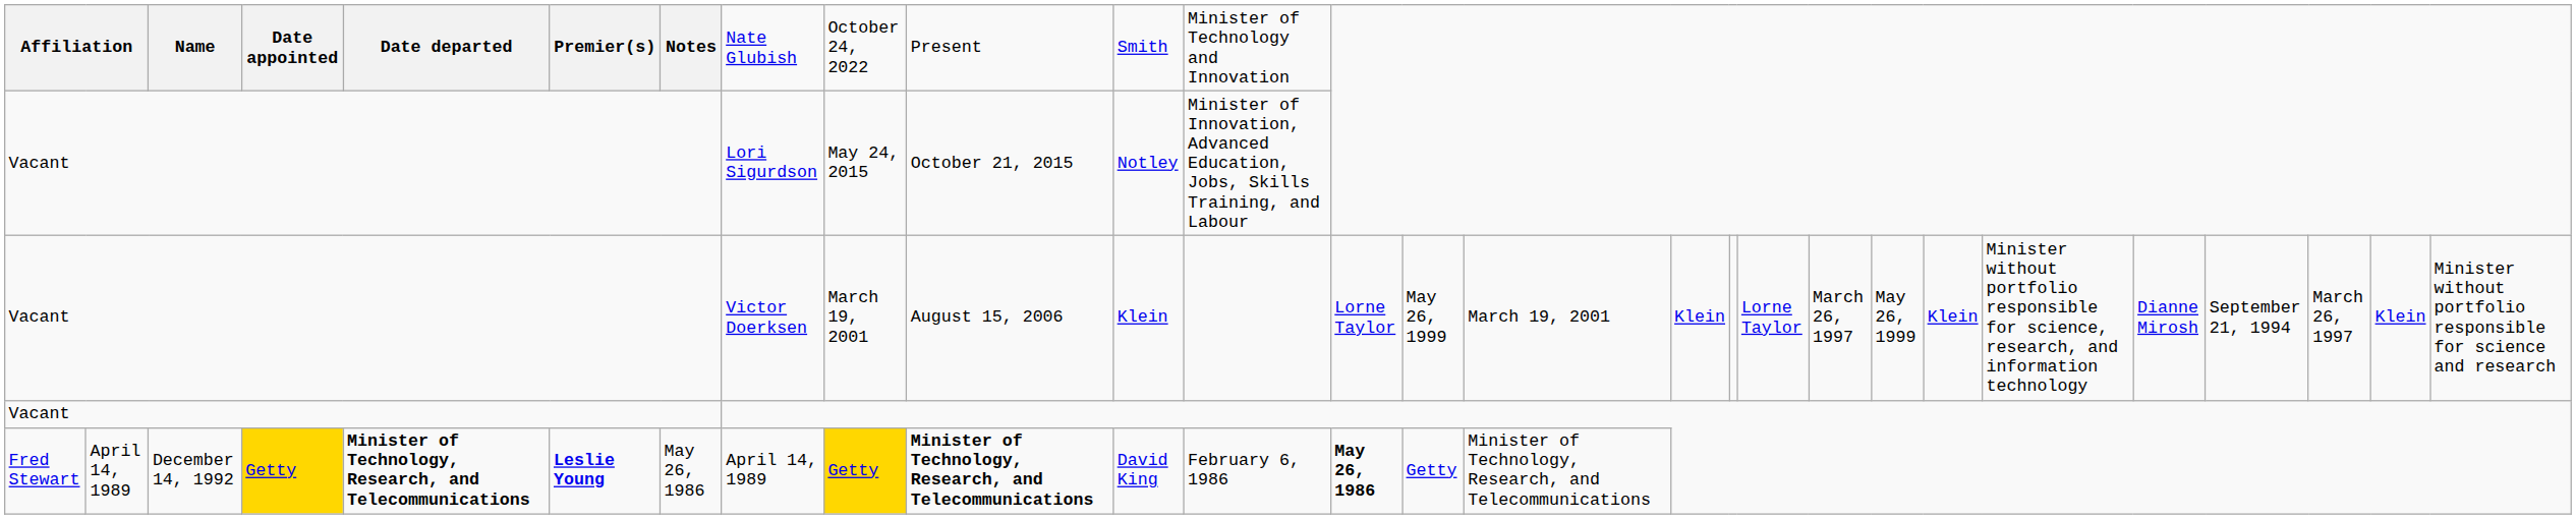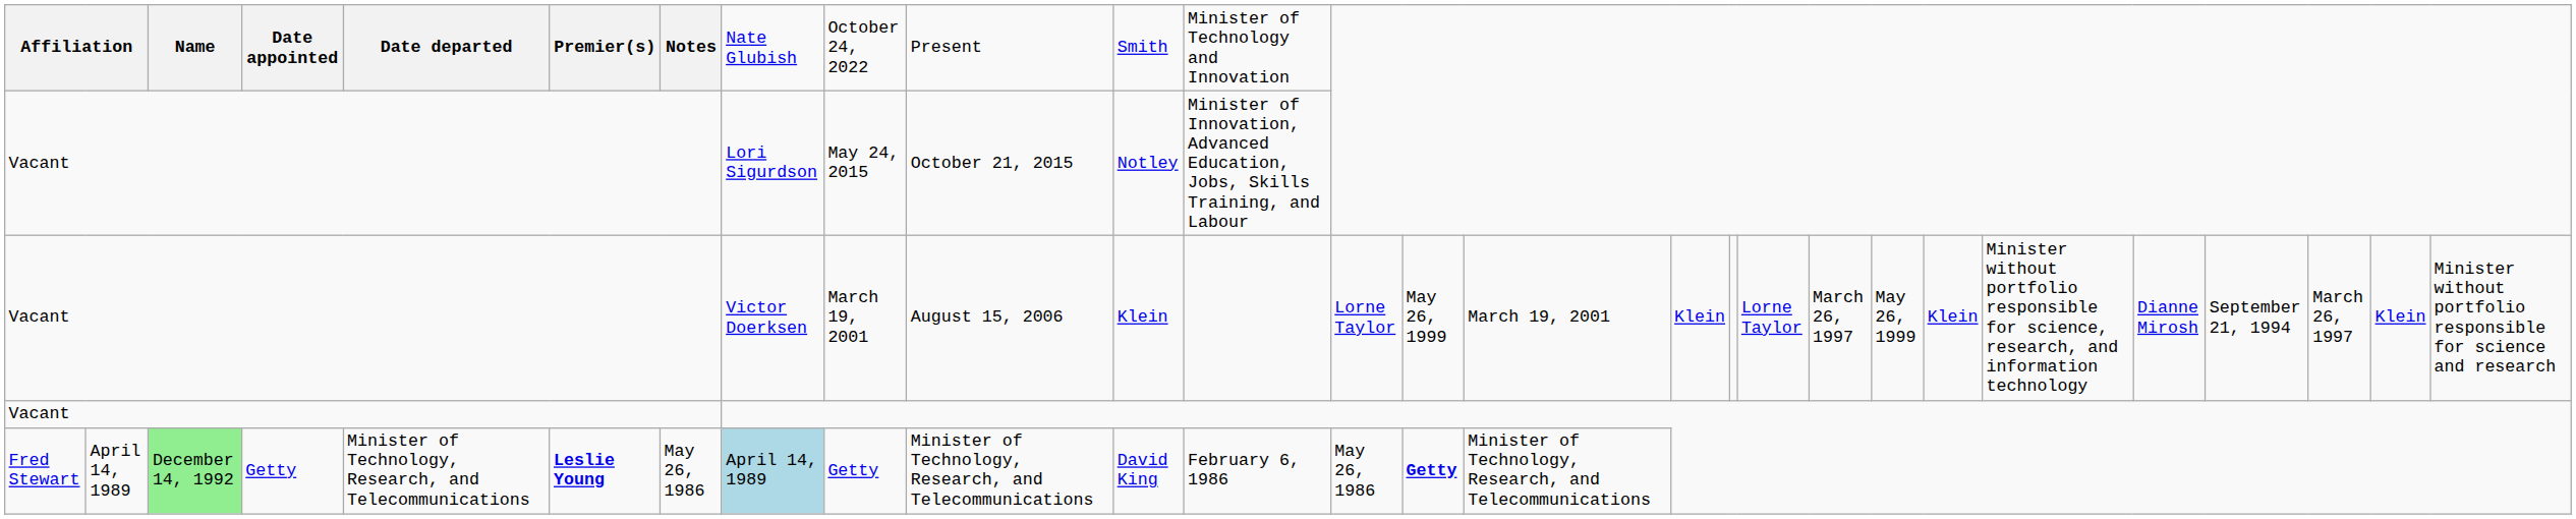Fred Stewart | column 3: no background -> lightgreen background
Fred Stewart | column 4: gold background -> no background
Fred Stewart | column 5: bold -> normal
Fred Stewart | column 8: no background -> lightblue background
Fred Stewart | column 9: gold background -> no background
Fred Stewart | column 10: bold -> normal
Fred Stewart | column 13: bold -> normal
Fred Stewart | column 14: normal -> bold
